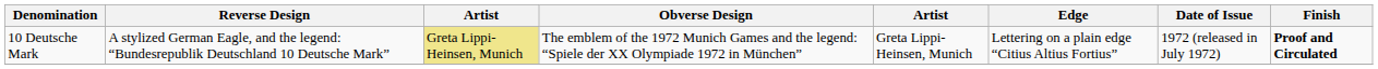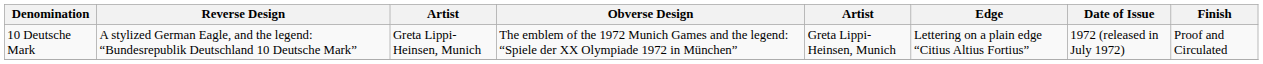10 Deutsche Mark | column 3: khaki background -> no background
10 Deutsche Mark | Finish: bold -> normal
